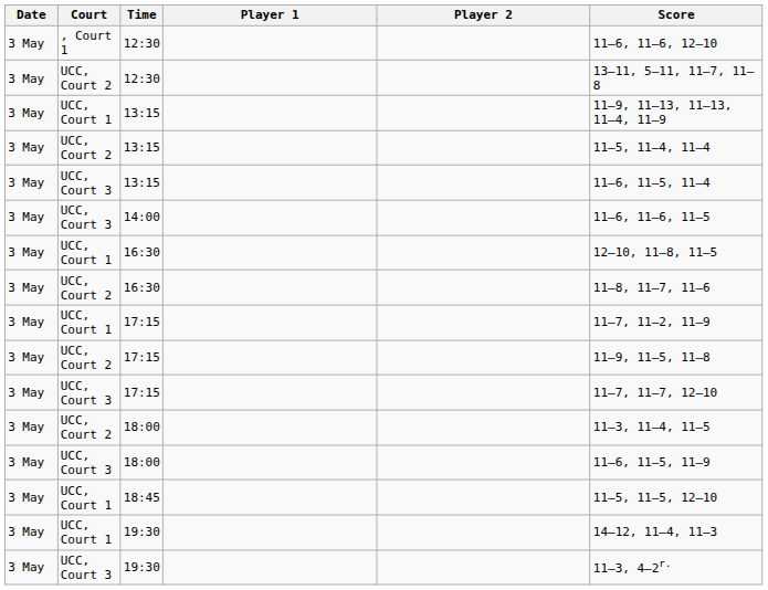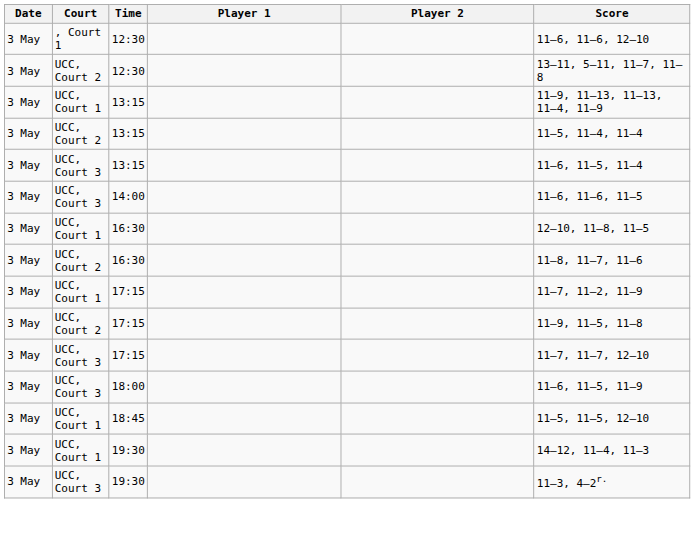- row: 3 May | UCC, Court 2 | 18:00 | 11–3, 11–4, 11–5
